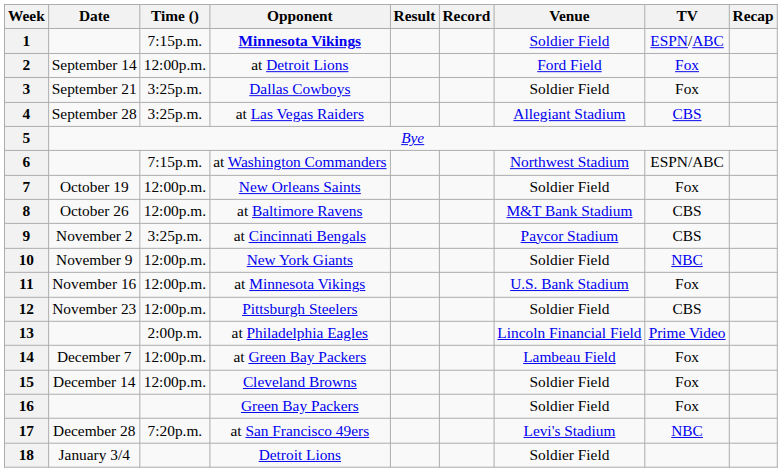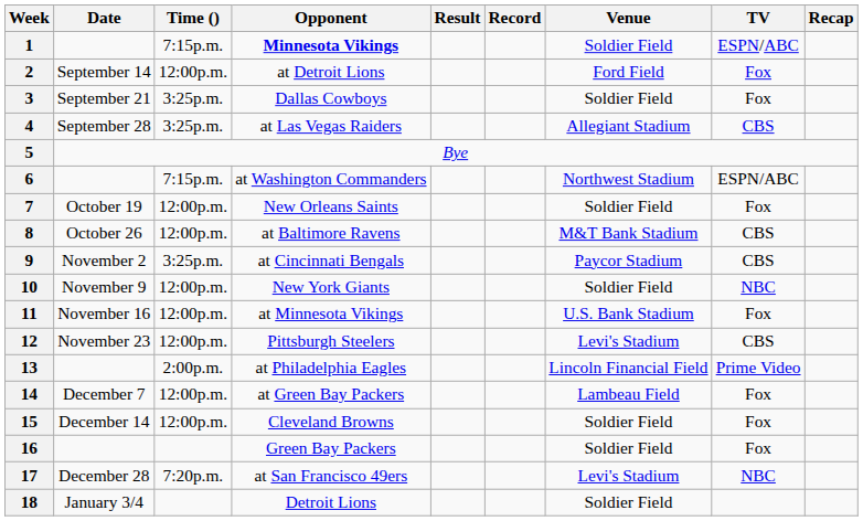12 | Venue: Soldier Field -> Levi's Stadium
